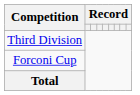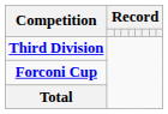Third Division | Competition: normal -> bold
Forconi Cup | Competition: normal -> bold
